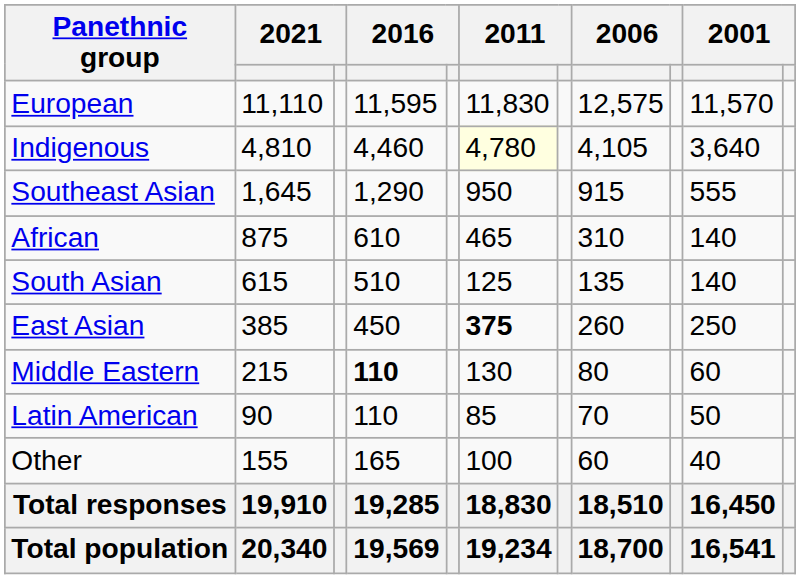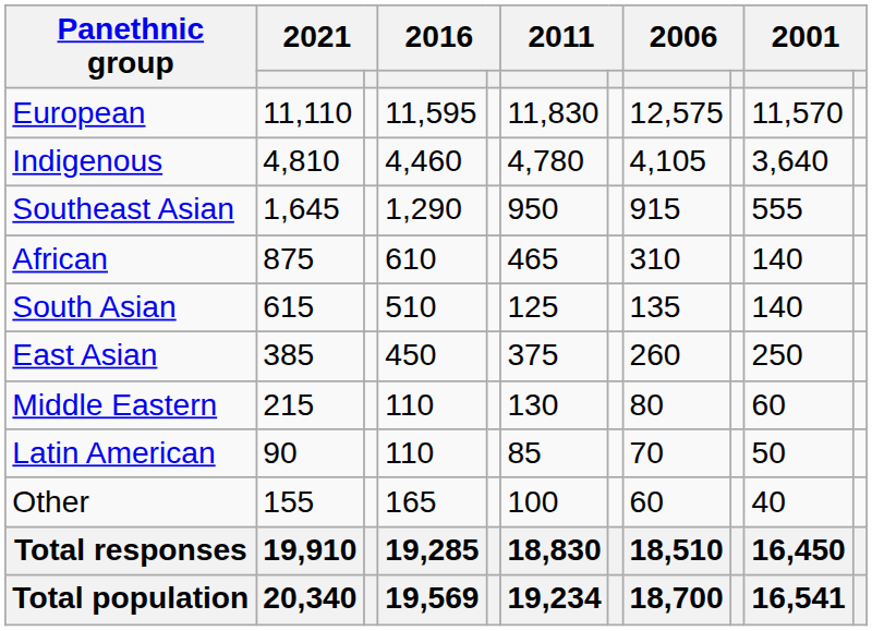Indigenous | column 6: lightyellow background -> no background
East Asian | column 6: bold -> normal
Middle Eastern | column 4: bold -> normal
